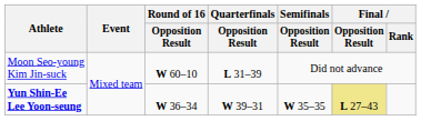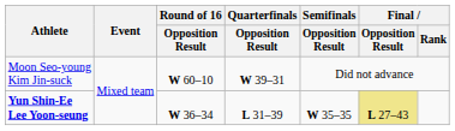Moon Seo-young Kim Jin-suck | Quarterfinals / Opposition Result: L 31–39 -> W 39–31
Yun Shin-Ee Lee Yoon-seung | Quarterfinals / Opposition Result: W 39–31 -> L 31–39
